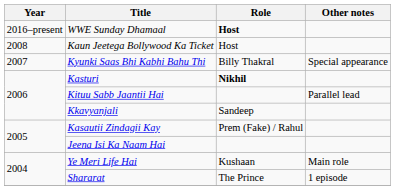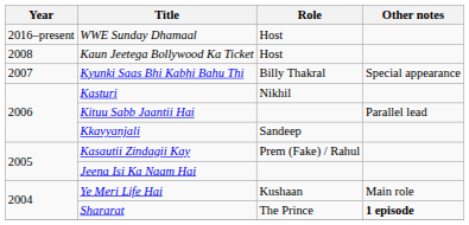WWE Sunday Dhamaal | Role: bold -> normal
Kasturi | Role: bold -> normal
Shararat | Other notes: normal -> bold
